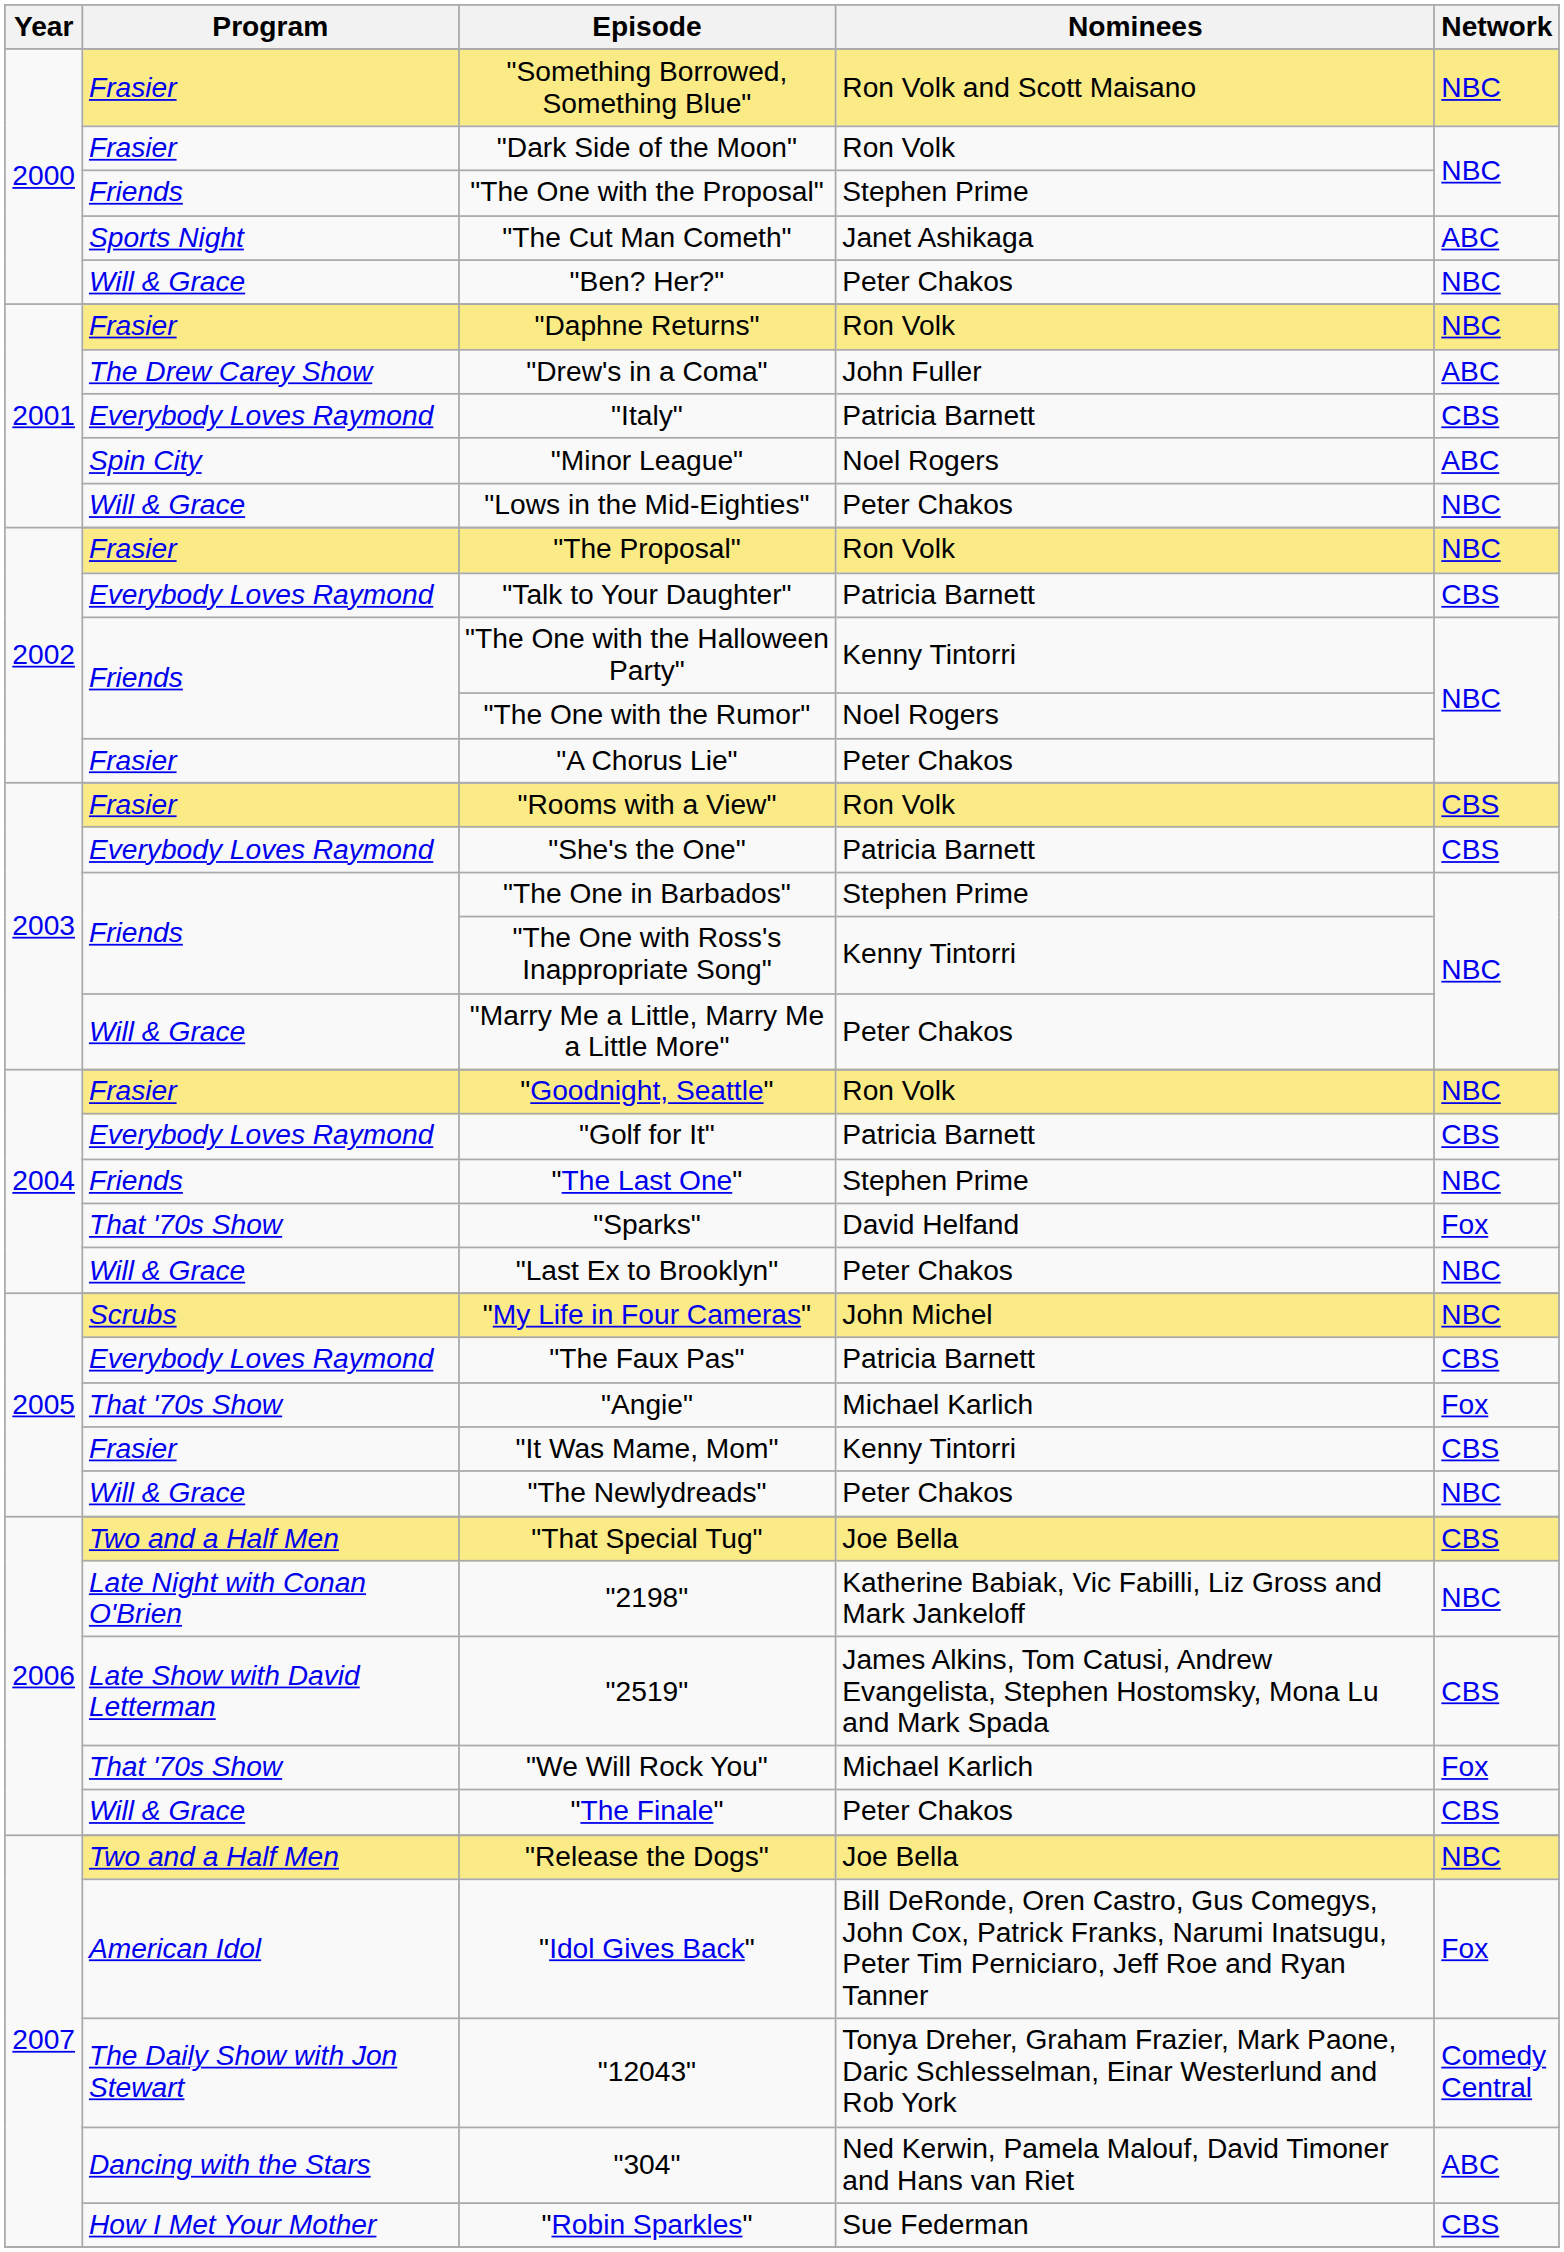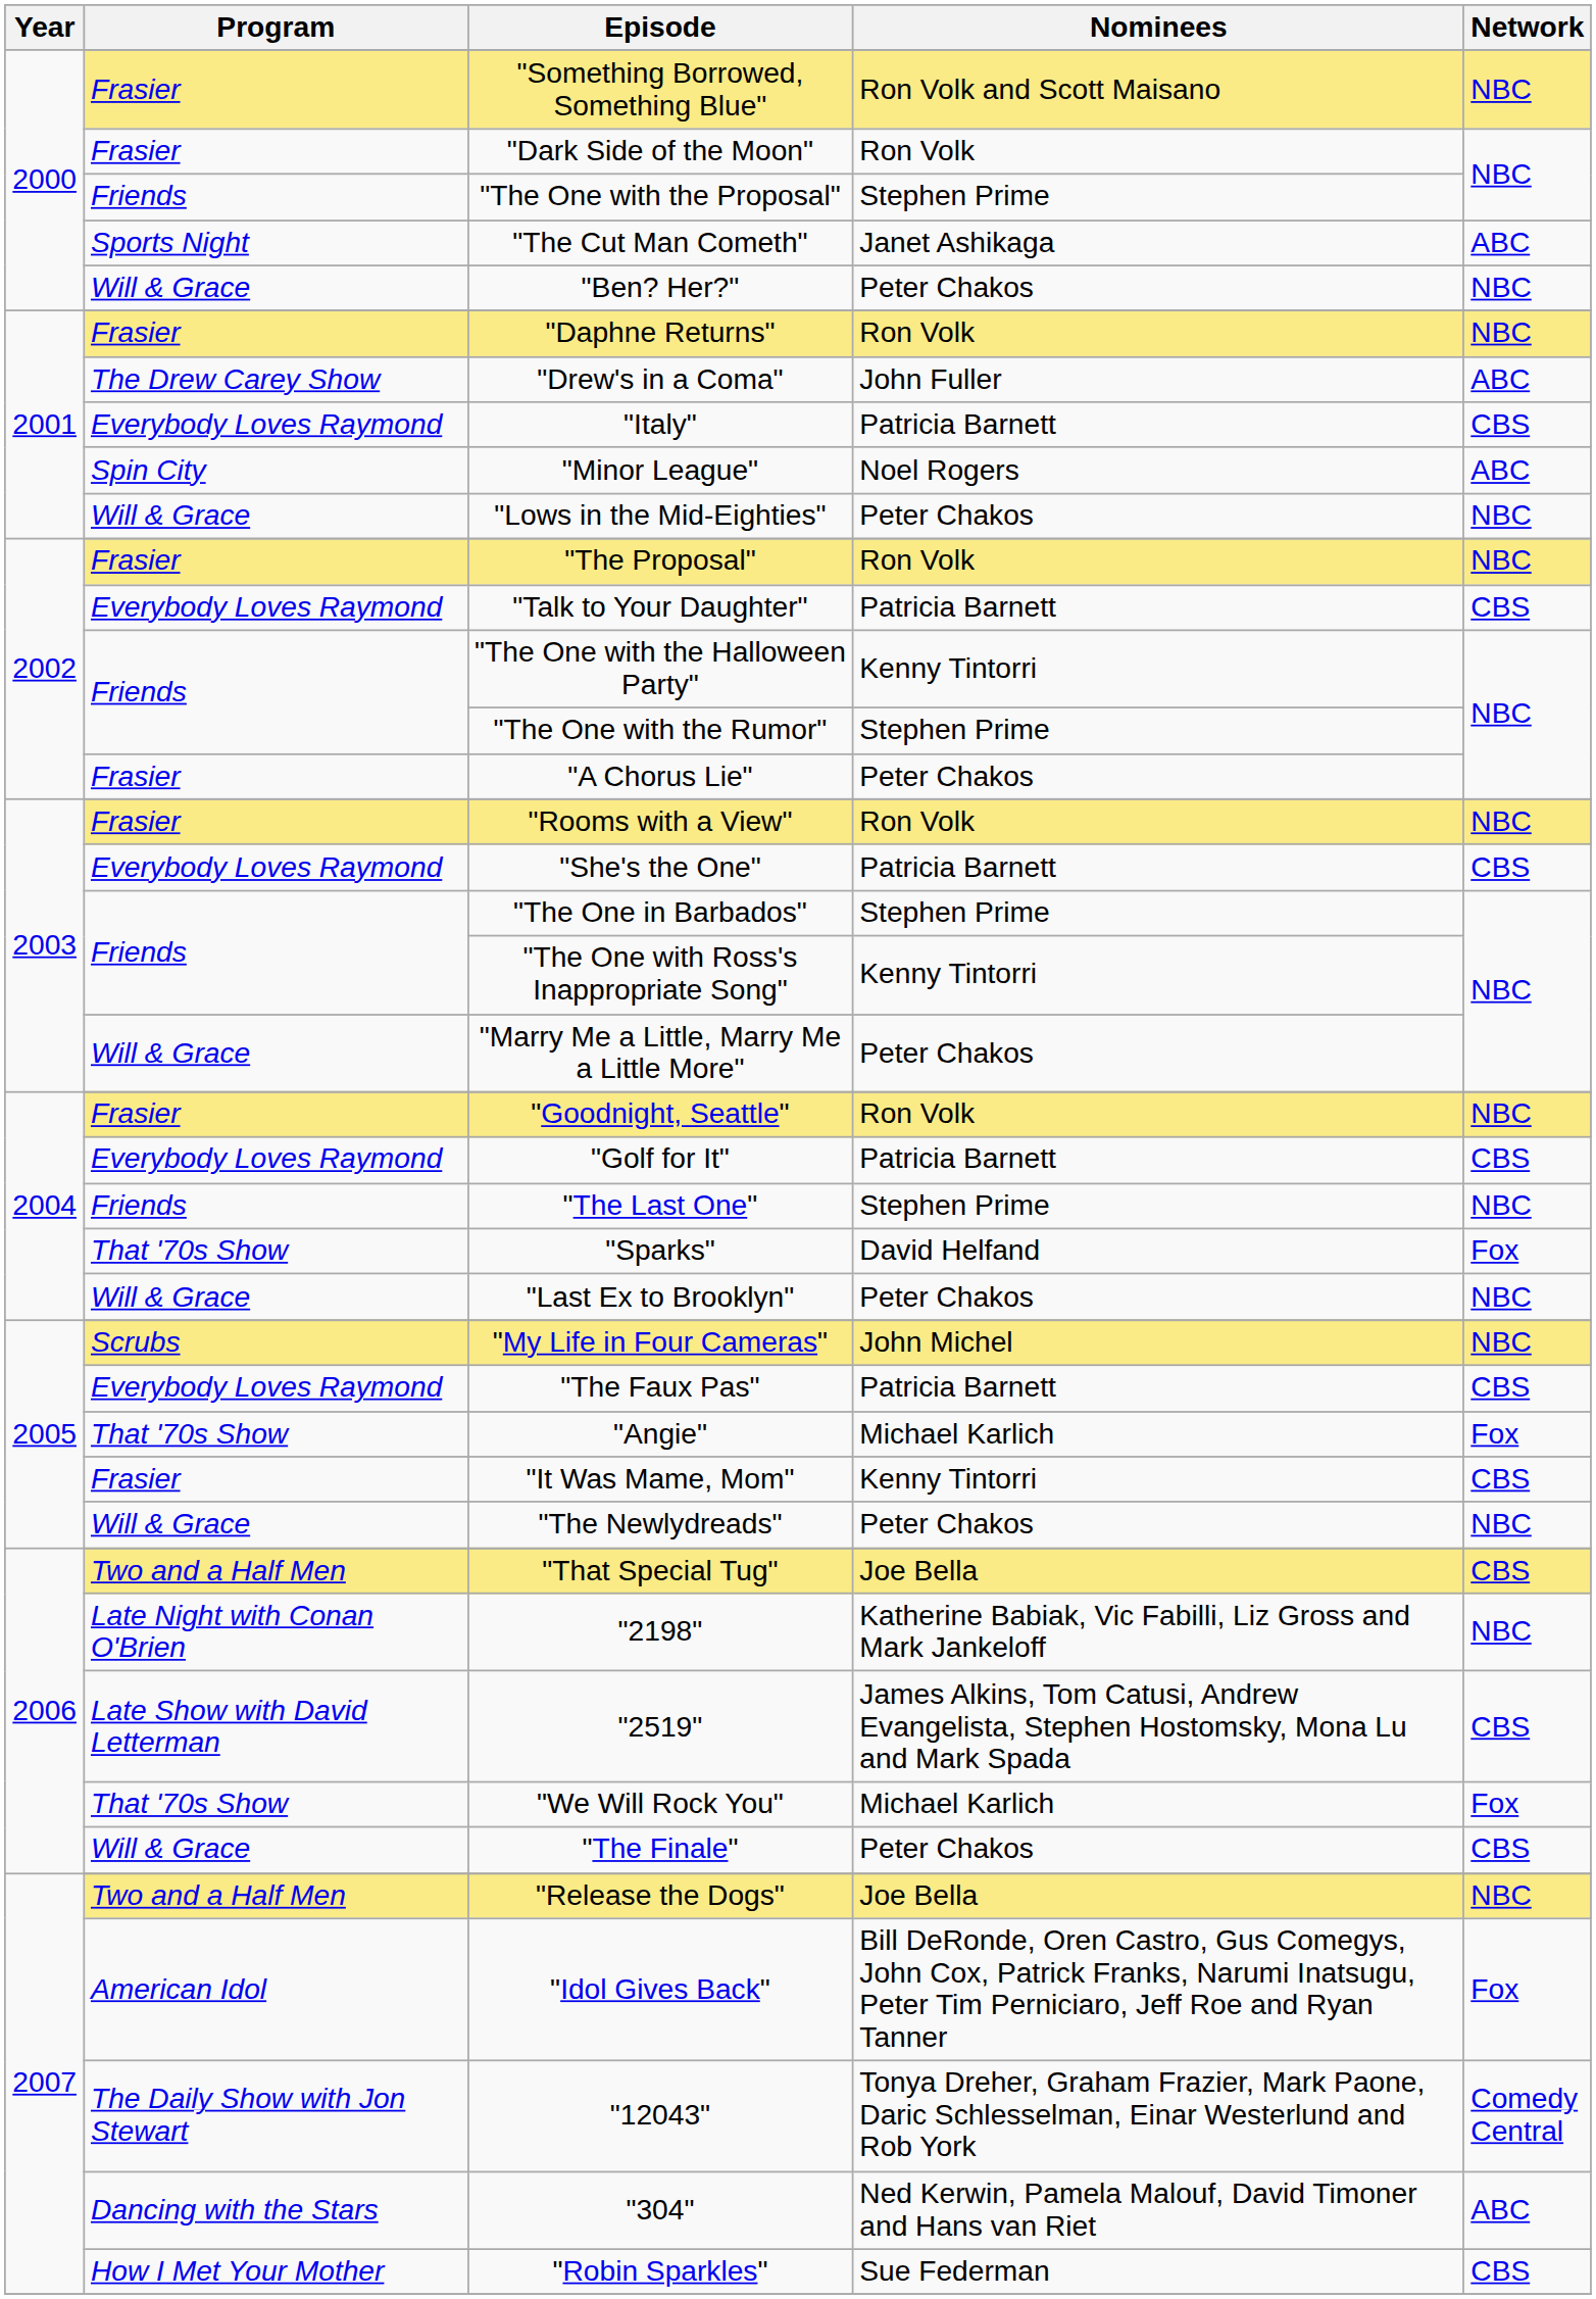"The One with the Rumor" | Nominees: Noel Rogers -> Stephen Prime
"Rooms with a View" | Network: CBS -> NBC
